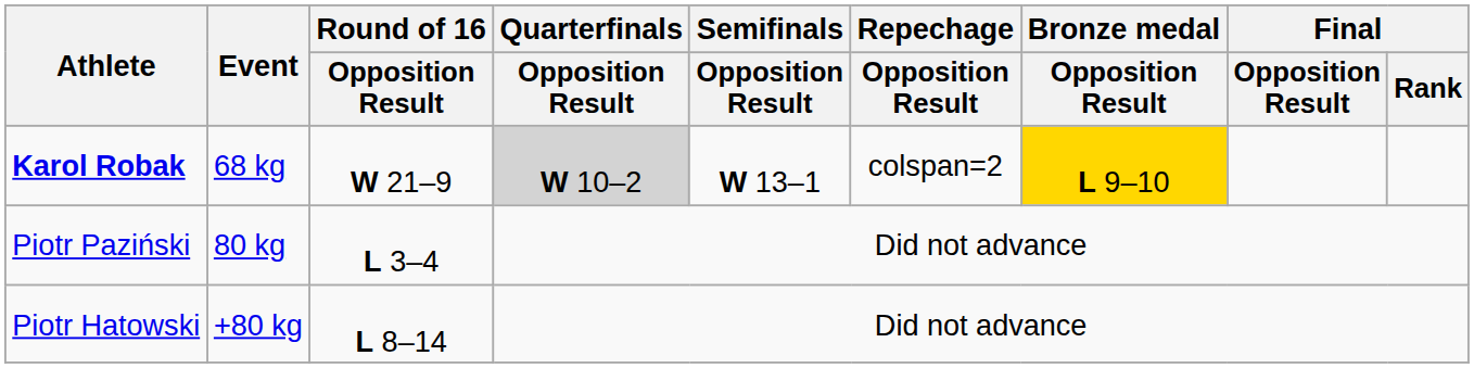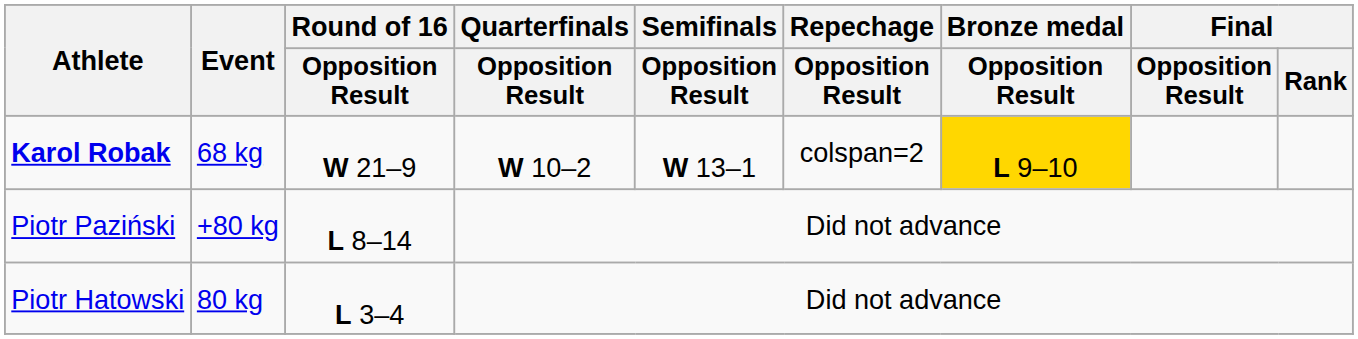Karol Robak | Quarterfinals / Opposition Result: lightgrey background -> no background
Piotr Paziński | Event: 80 kg -> +80 kg
Piotr Paziński | Round of 16 / Opposition Result: L 3–4 -> L 8–14
Piotr Hatowski | Event: +80 kg -> 80 kg
Piotr Hatowski | Round of 16 / Opposition Result: L 8–14 -> L 3–4
